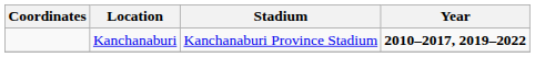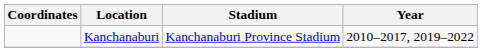Kanchanaburi | Year: bold -> normal
